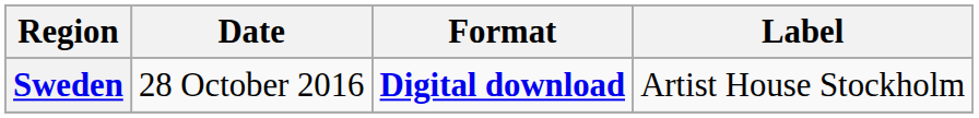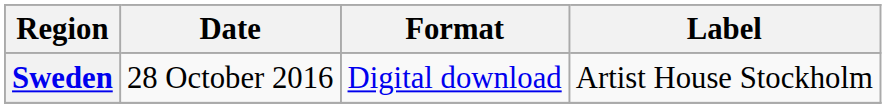Sweden | Format: bold -> normal
